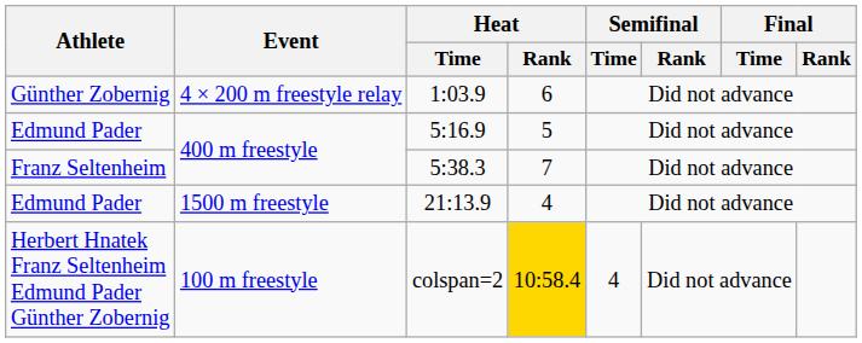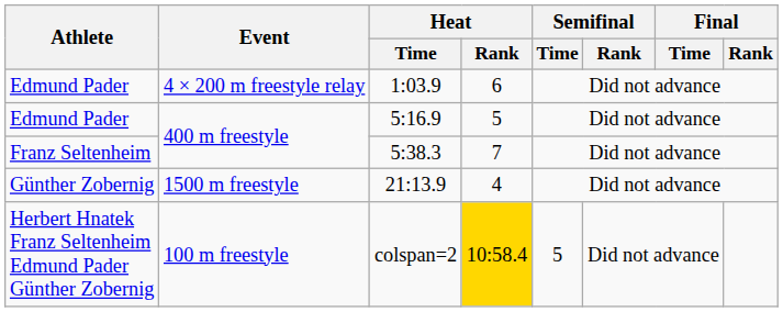1:03.9 | Athlete: Günther Zobernig -> Edmund Pader
21:13.9 | Athlete: Edmund Pader -> Günther Zobernig
colspan=2 | Semifinal / Time: 4 -> 5
